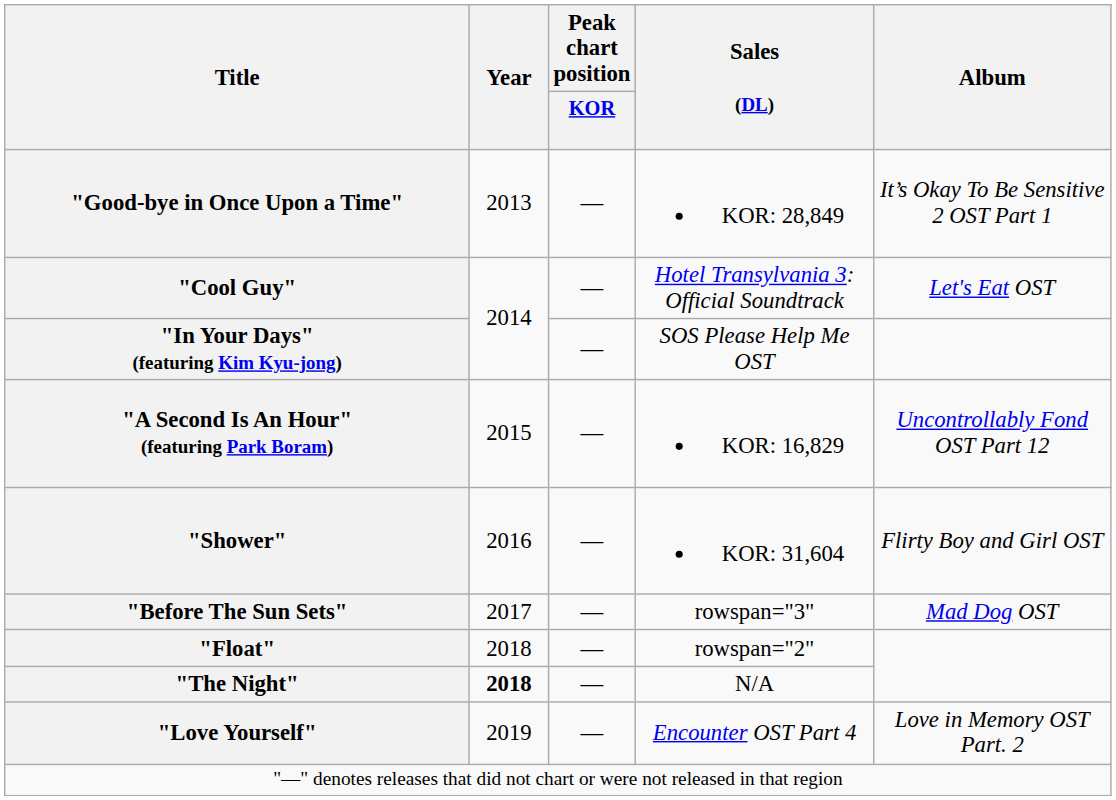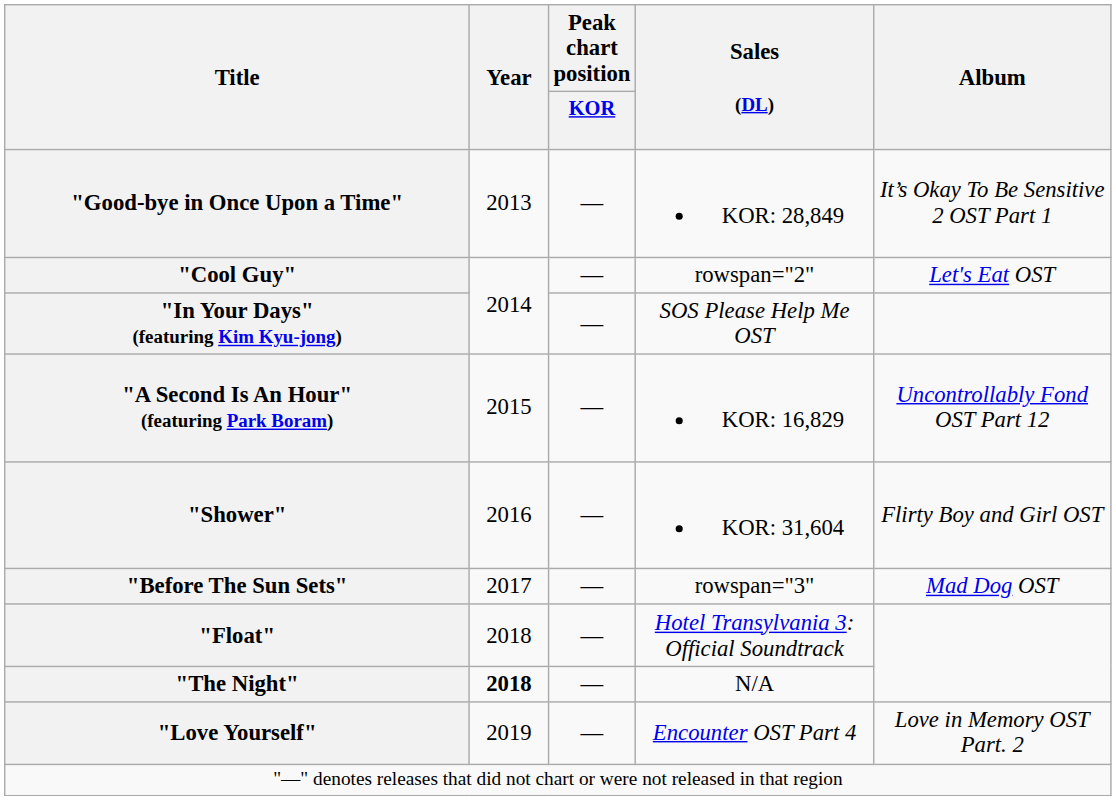"Cool Guy" | Sales (DL): Hotel Transylvania 3: Official Soundtrack -> rowspan="2"
"Float" | Sales (DL): rowspan="2" -> Hotel Transylvania 3: Official Soundtrack
